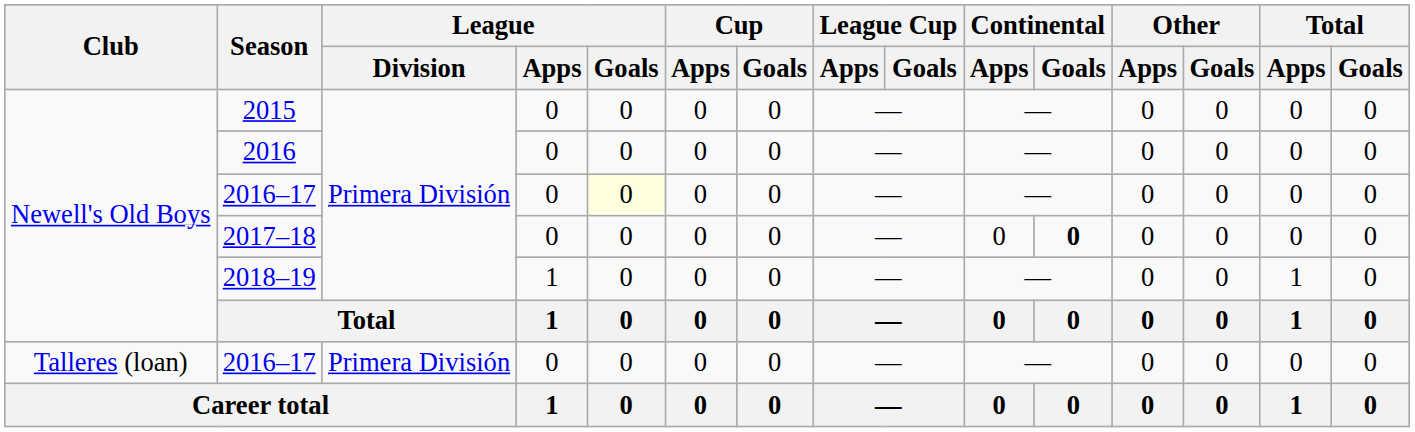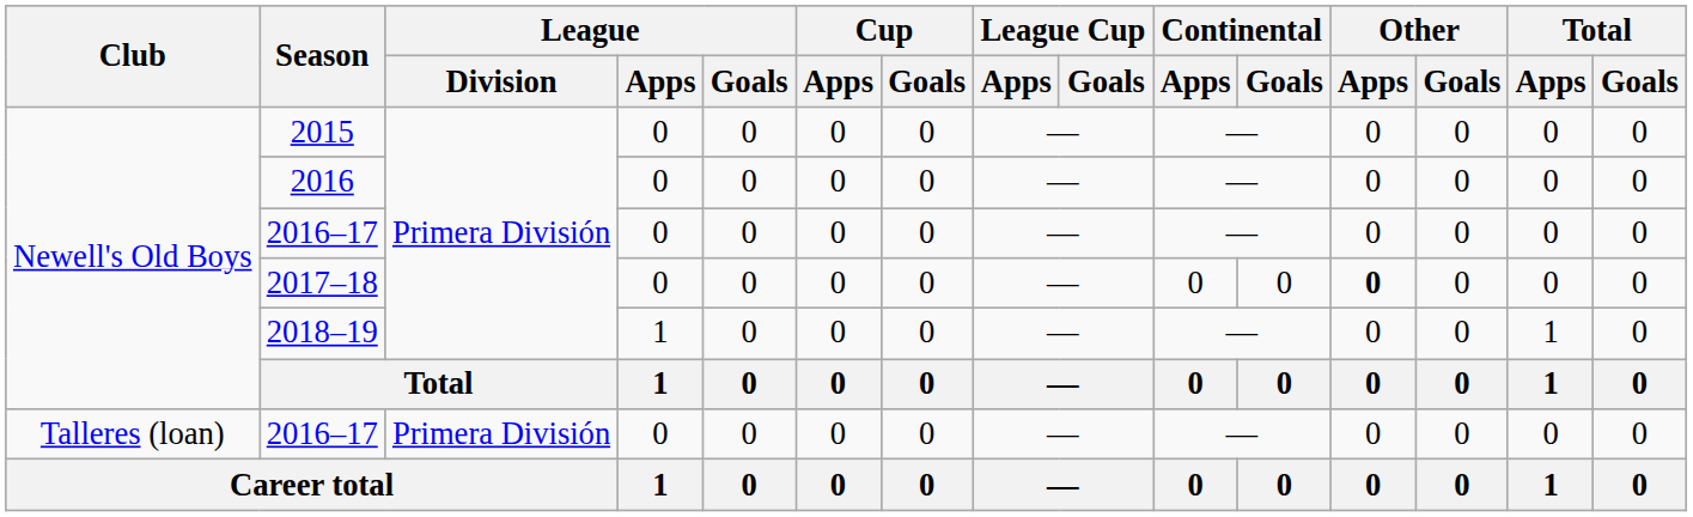Newell's Old Boys / 2016–17 | League / Goals: lightyellow background -> no background
2017–18 | Continental / Goals: bold -> normal
2017–18 | Other / Apps: normal -> bold
